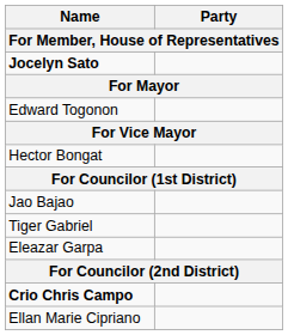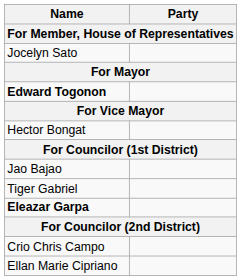Jocelyn Sato | Name: bold -> normal
Edward Togonon | Name: normal -> bold
Eleazar Garpa | Name: normal -> bold
Crio Chris Campo | Name: bold -> normal
